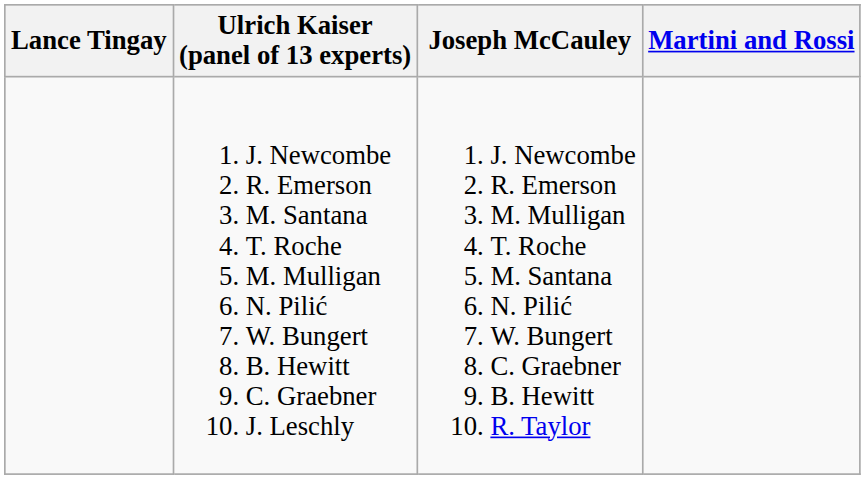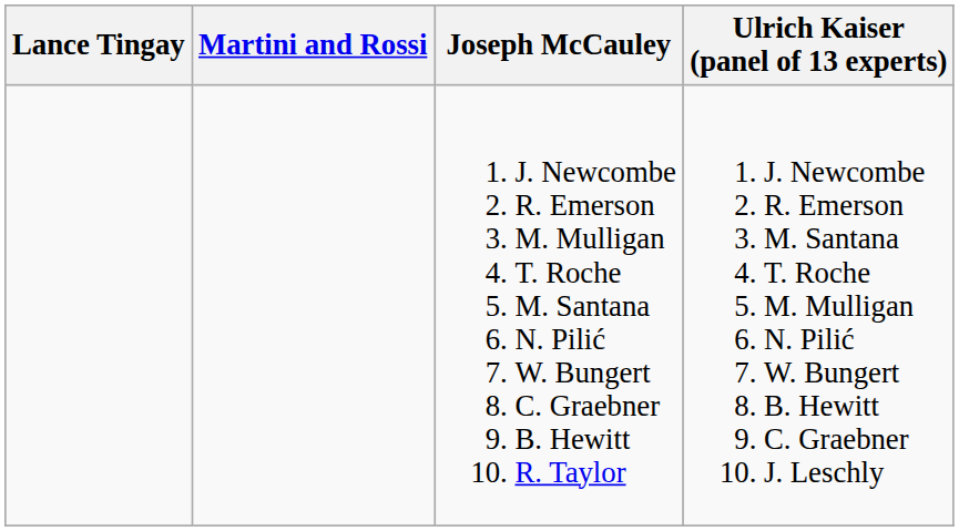columns swapped: Ulrich Kaiser (panel of 13 experts) <-> Martini and Rossi
